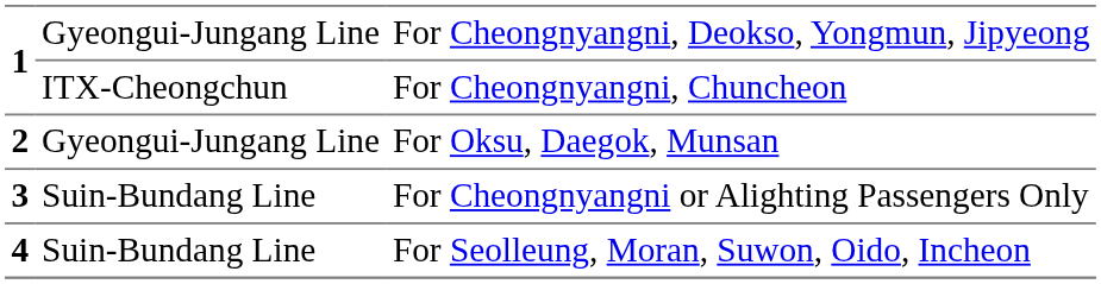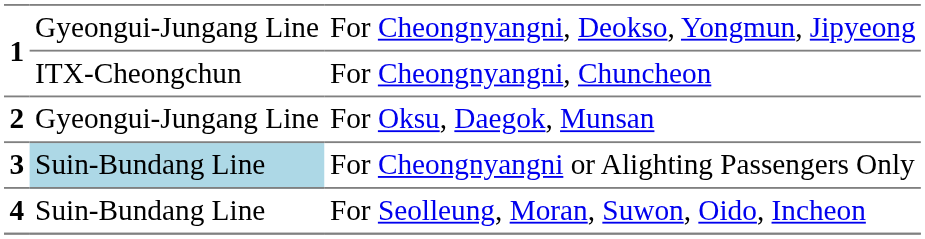3 | column 2: no background -> lightblue background
